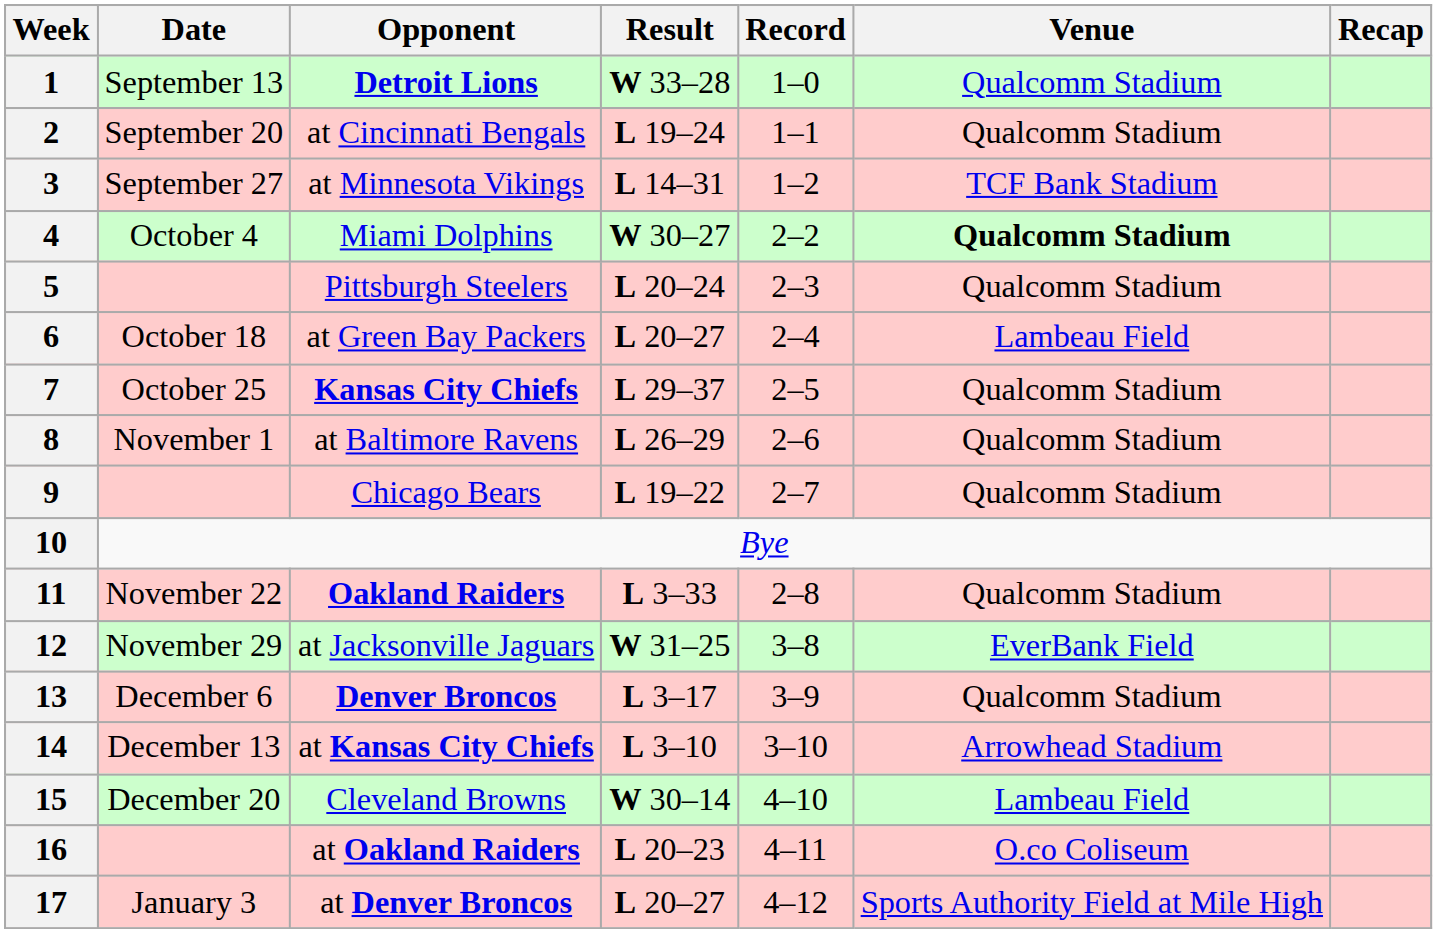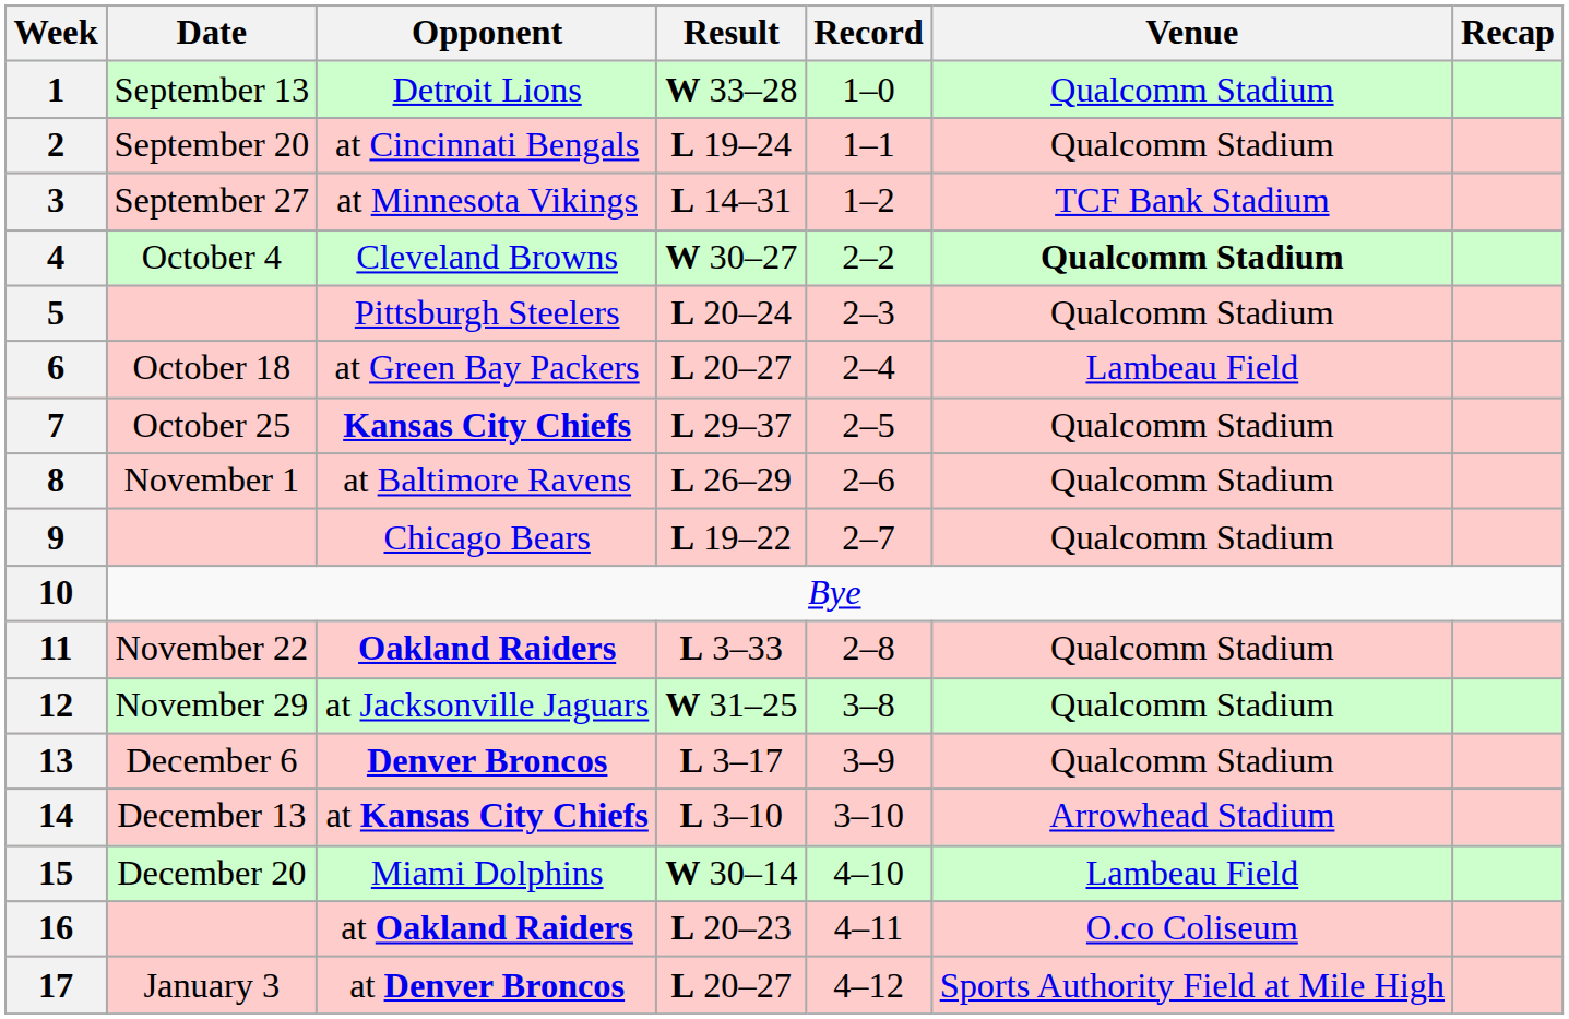1 | Opponent: bold -> normal
4 | Opponent: Miami Dolphins -> Cleveland Browns
12 | Venue: EverBank Field -> Qualcomm Stadium
15 | Opponent: Cleveland Browns -> Miami Dolphins
